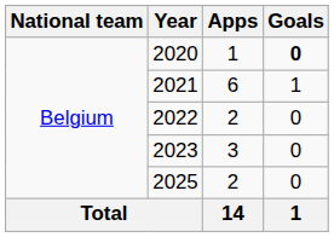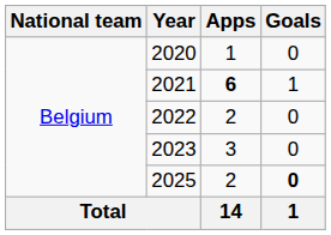2020 | Goals: bold -> normal
2021 | Apps: normal -> bold
2025 | Goals: normal -> bold
